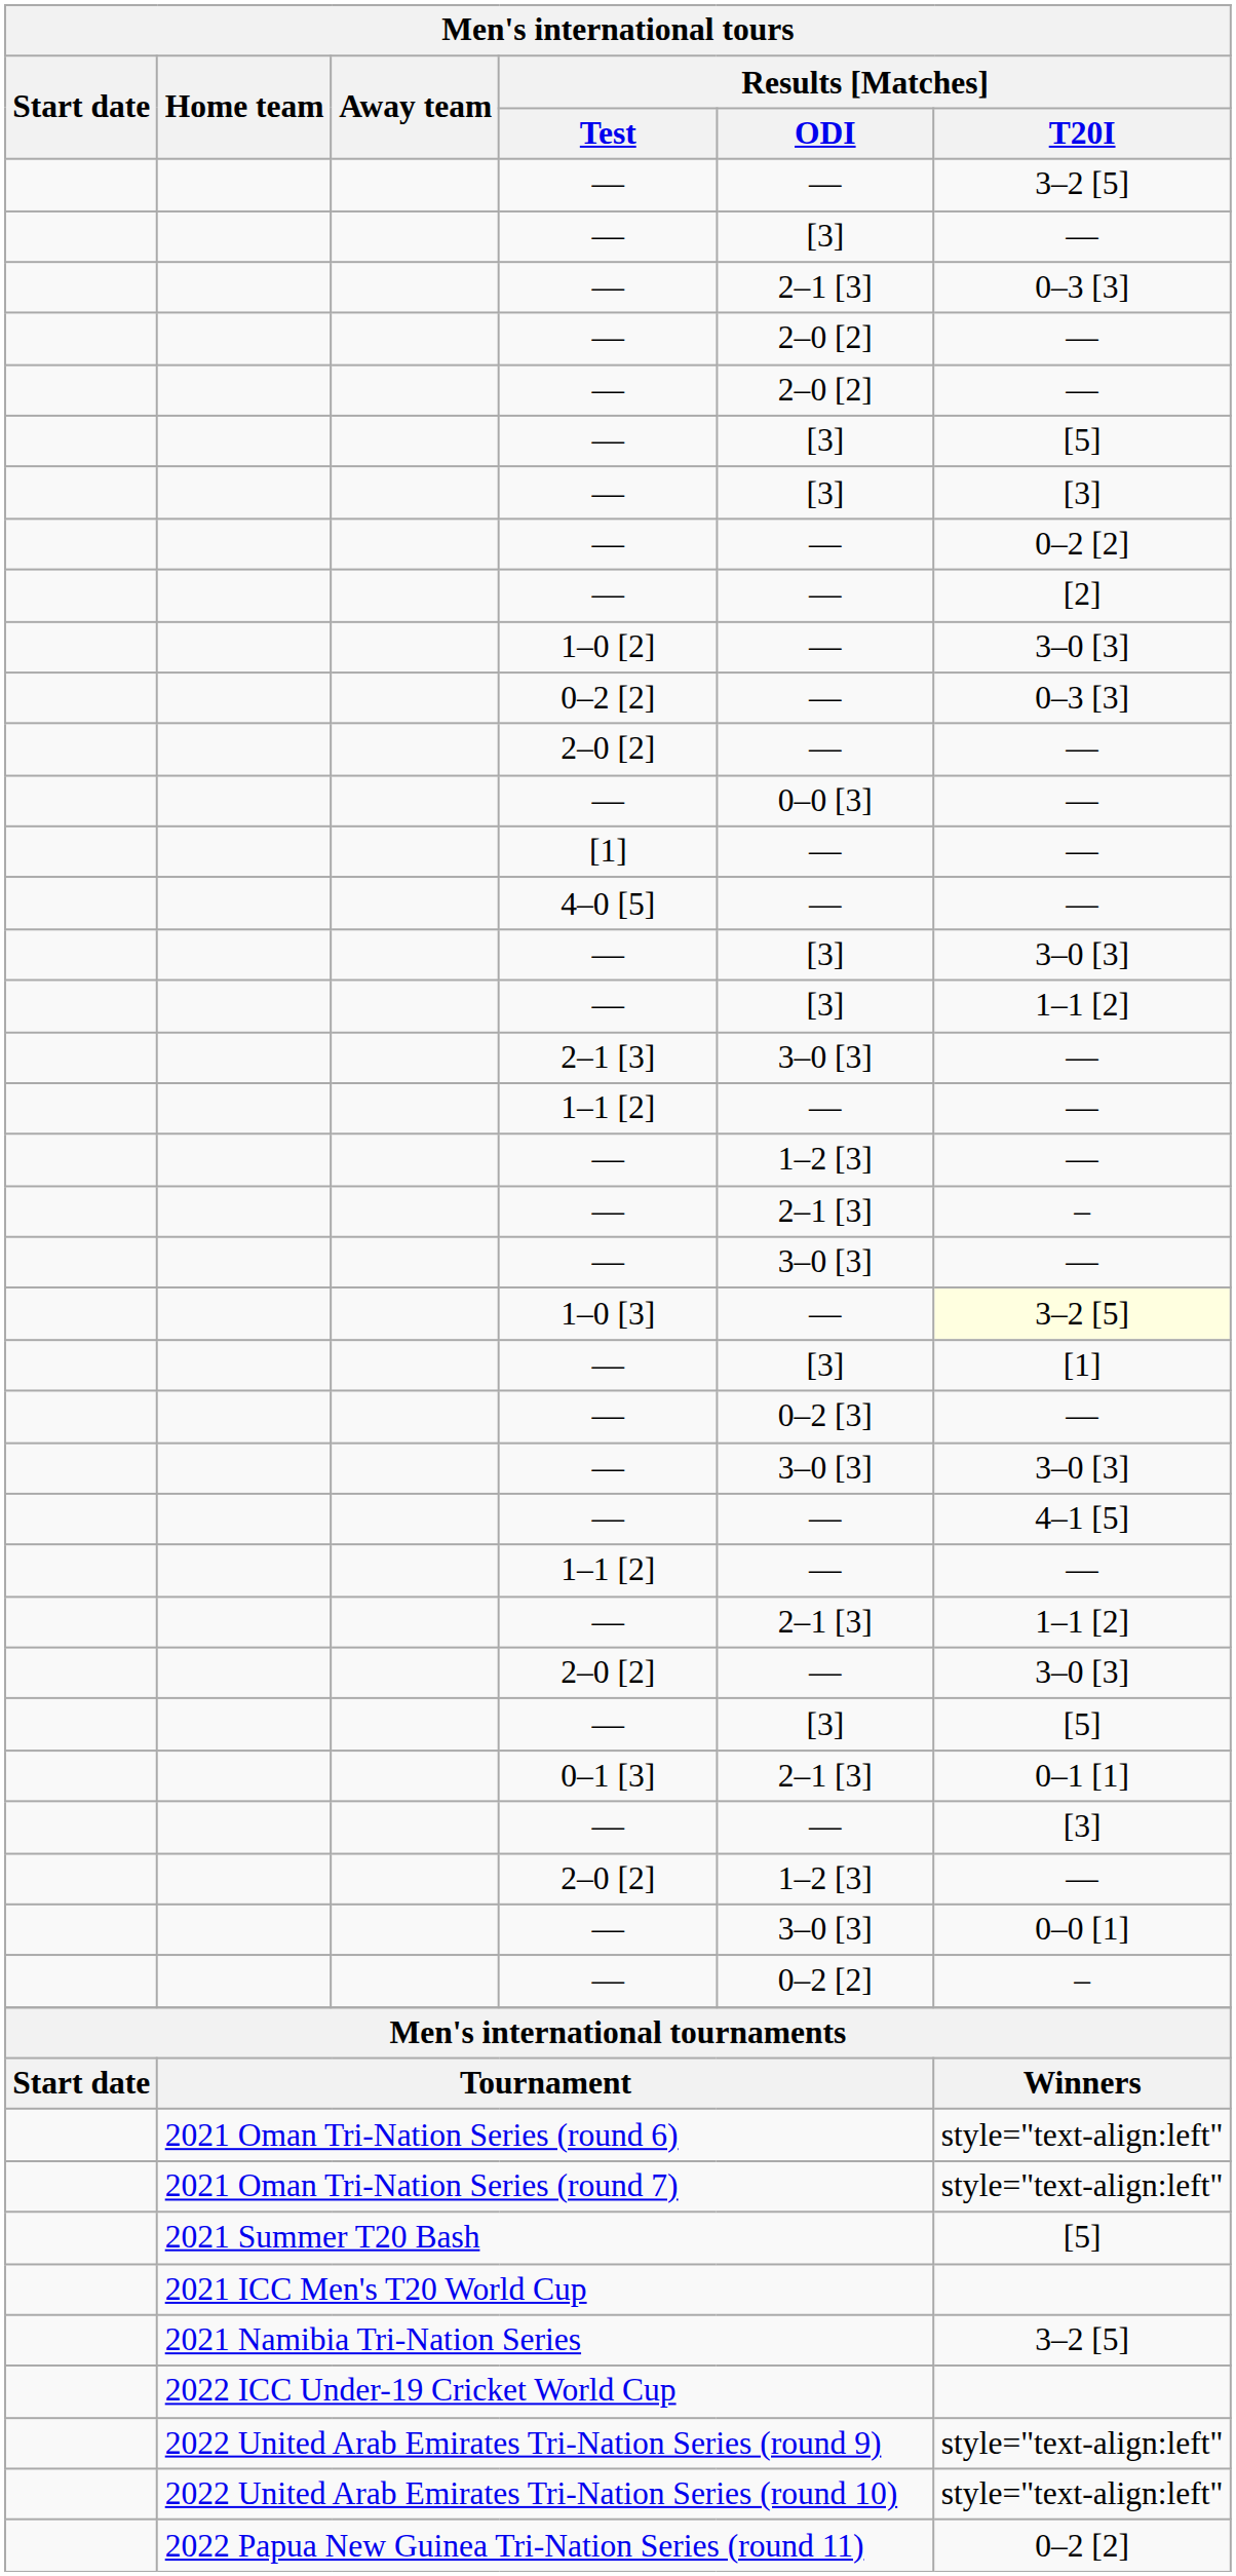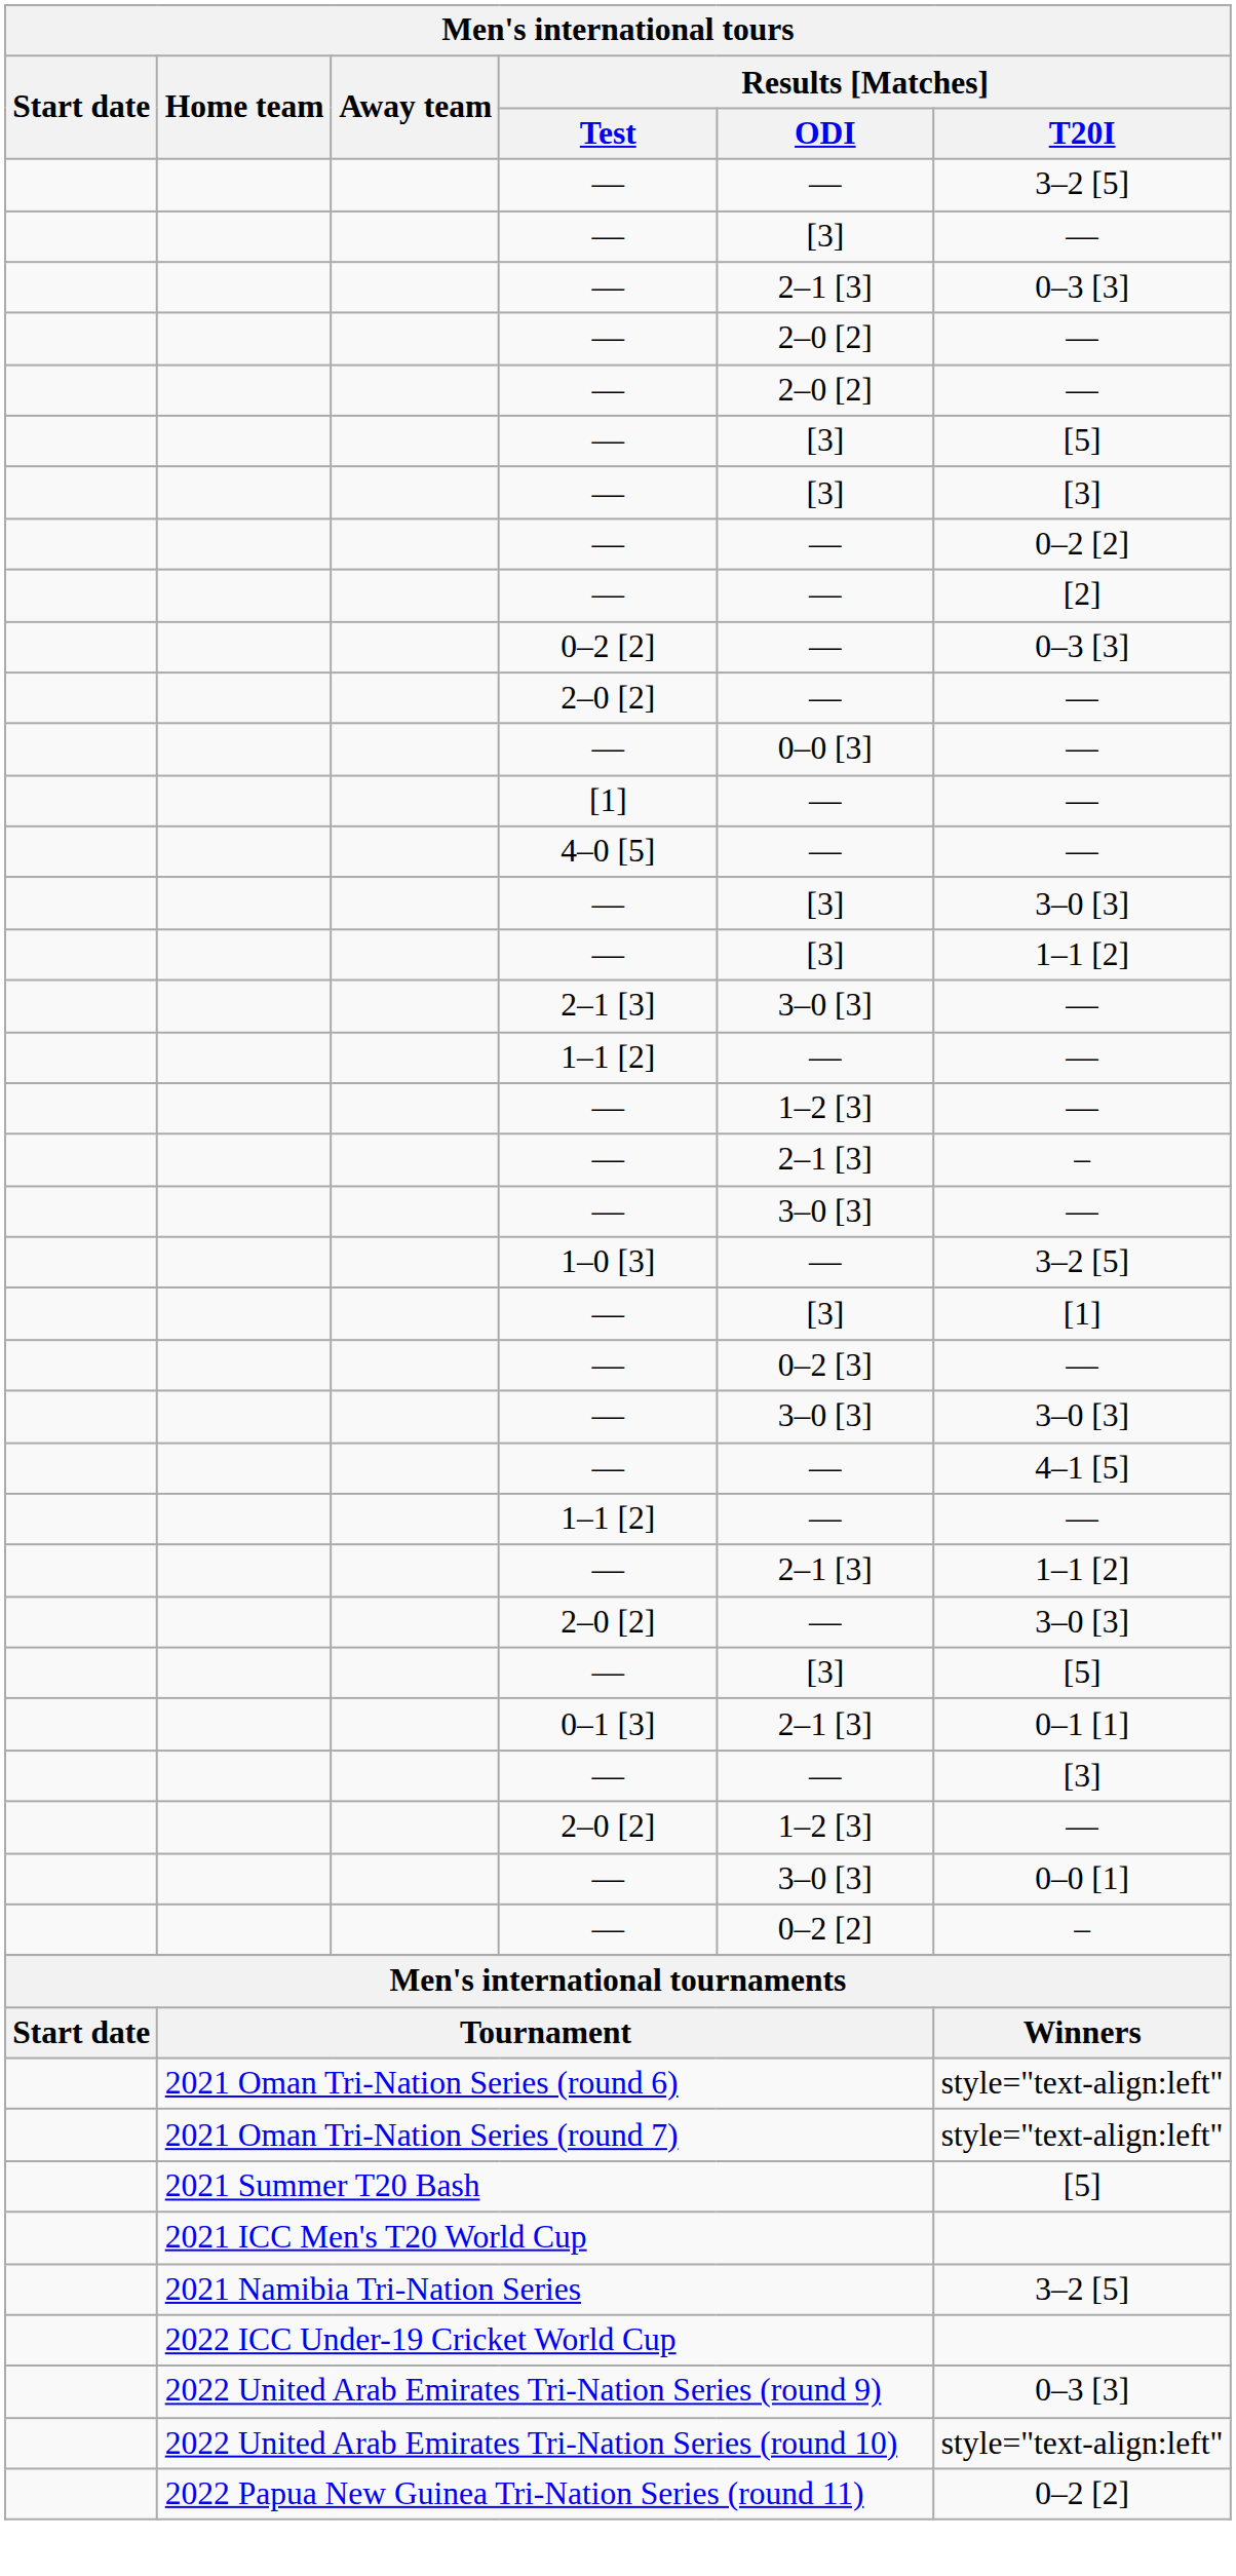- row: 1–0 [2] | — | 3–0 [3]
1–0 [3] | Results [Matches] / T20I: lightyellow background -> no background
2022 United Arab Emirates Tri-Nation Series (round 9) | Results [Matches] / T20I: style="text-align:left" -> 0–3 [3]
